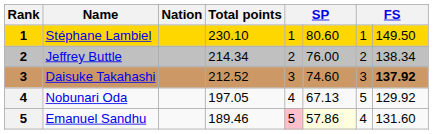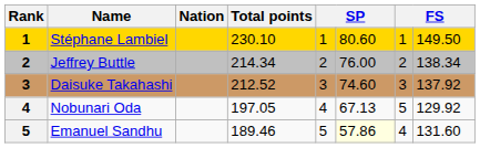Daisuke Takahashi | column 8: bold -> normal
Emanuel Sandhu | column 5: pink background -> no background
